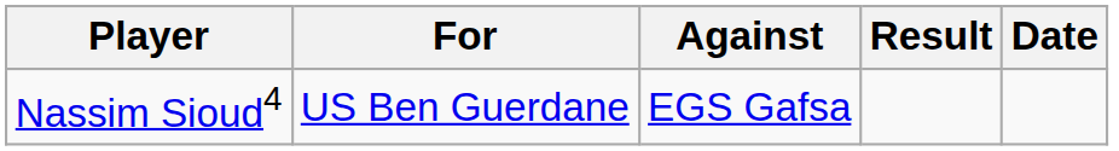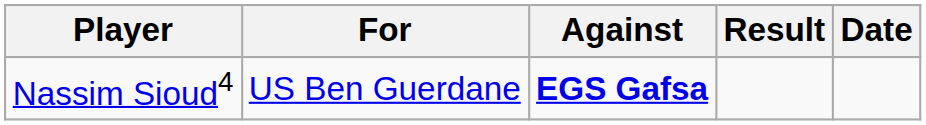Nassim Sioud4 | Against: normal -> bold
